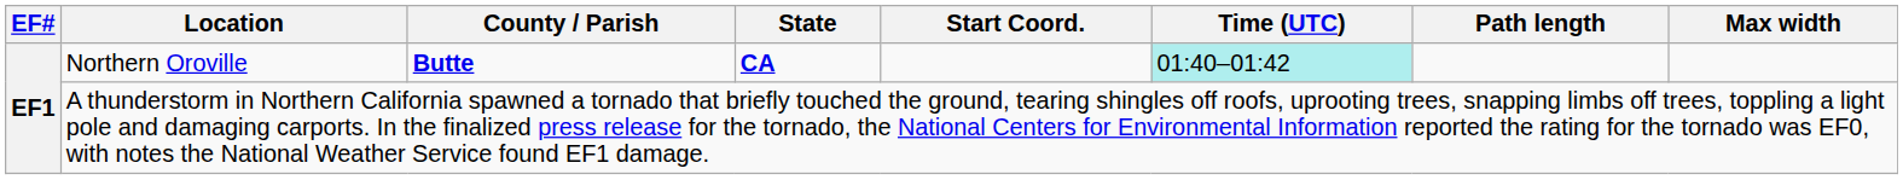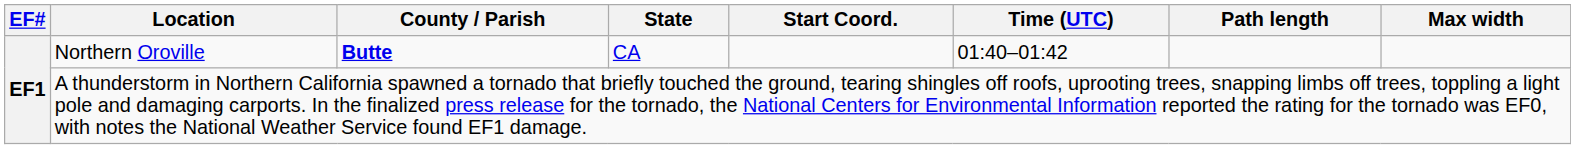Northern Oroville | State: bold -> normal
Northern Oroville | Time (UTC): paleturquoise background -> no background
